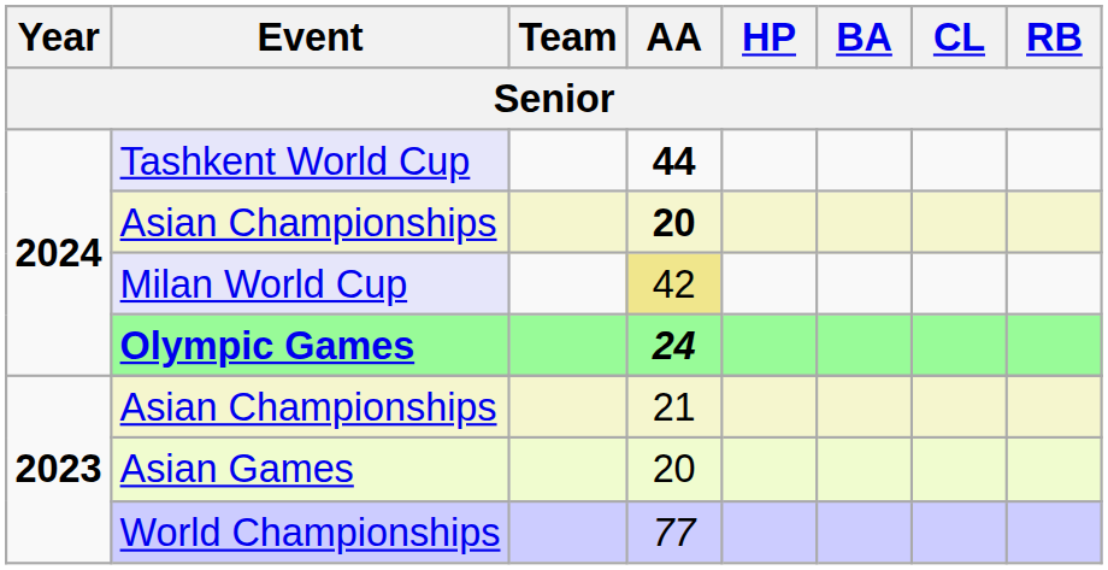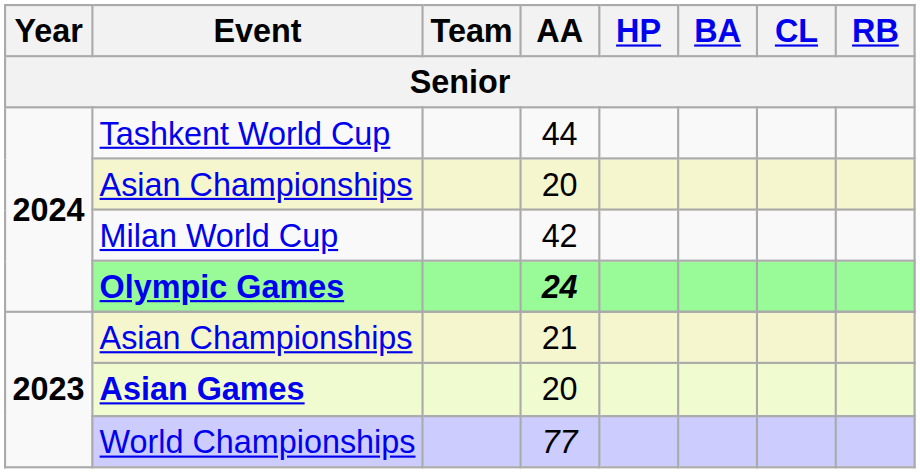Tashkent World Cup | Event: lavender background -> no background
Tashkent World Cup | AA: bold -> normal
Asian Championships / 20 | AA: bold -> normal
Milan World Cup | Event: lavender background -> no background
Milan World Cup | AA: khaki background -> no background
Asian Games | Event: normal -> bold
